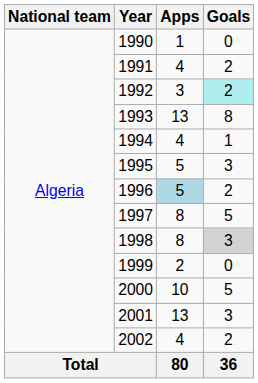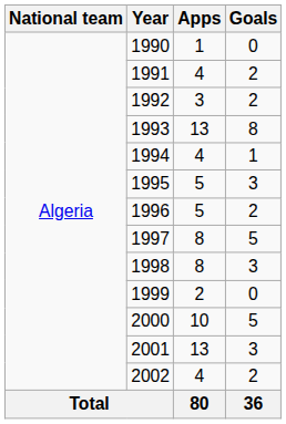1992 | Goals: paleturquoise background -> no background
1996 | Apps: lightblue background -> no background
1998 | Goals: lightgrey background -> no background
